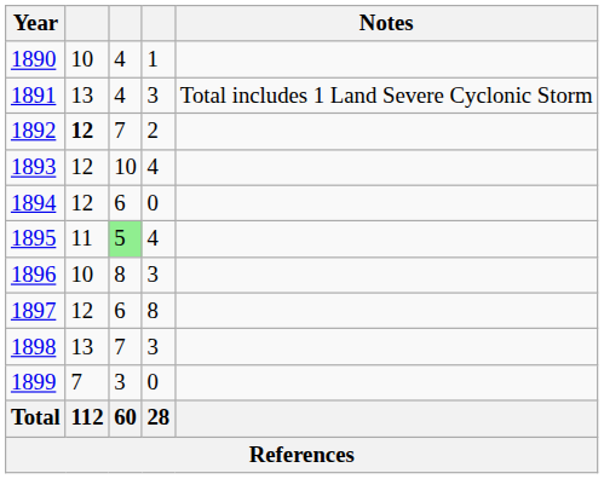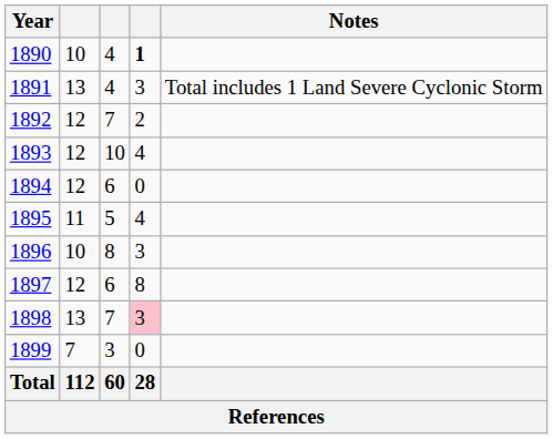1890 | column 4: normal -> bold
1892 | column 2: bold -> normal
1895 | column 3: lightgreen background -> no background
1898 | column 4: no background -> pink background
